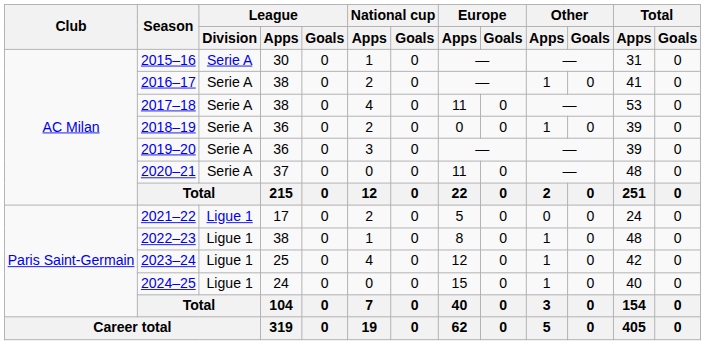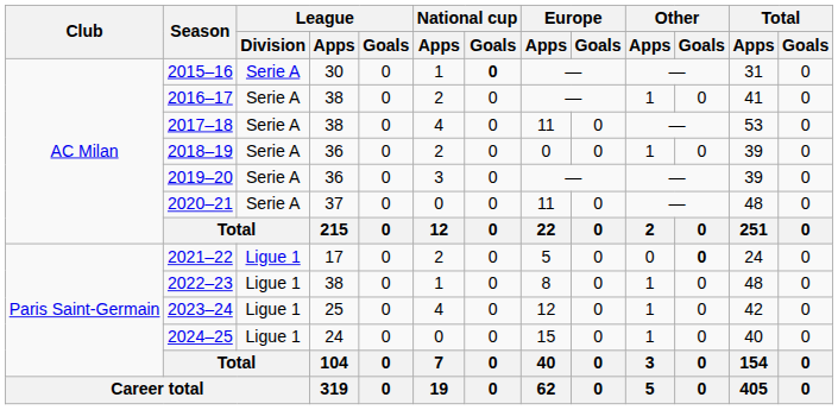2015–16 | National cup / Goals: normal -> bold
2021–22 | Other / Goals: normal -> bold
